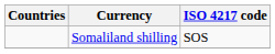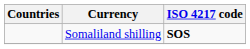Somaliland shilling | ISO 4217 code: normal -> bold
